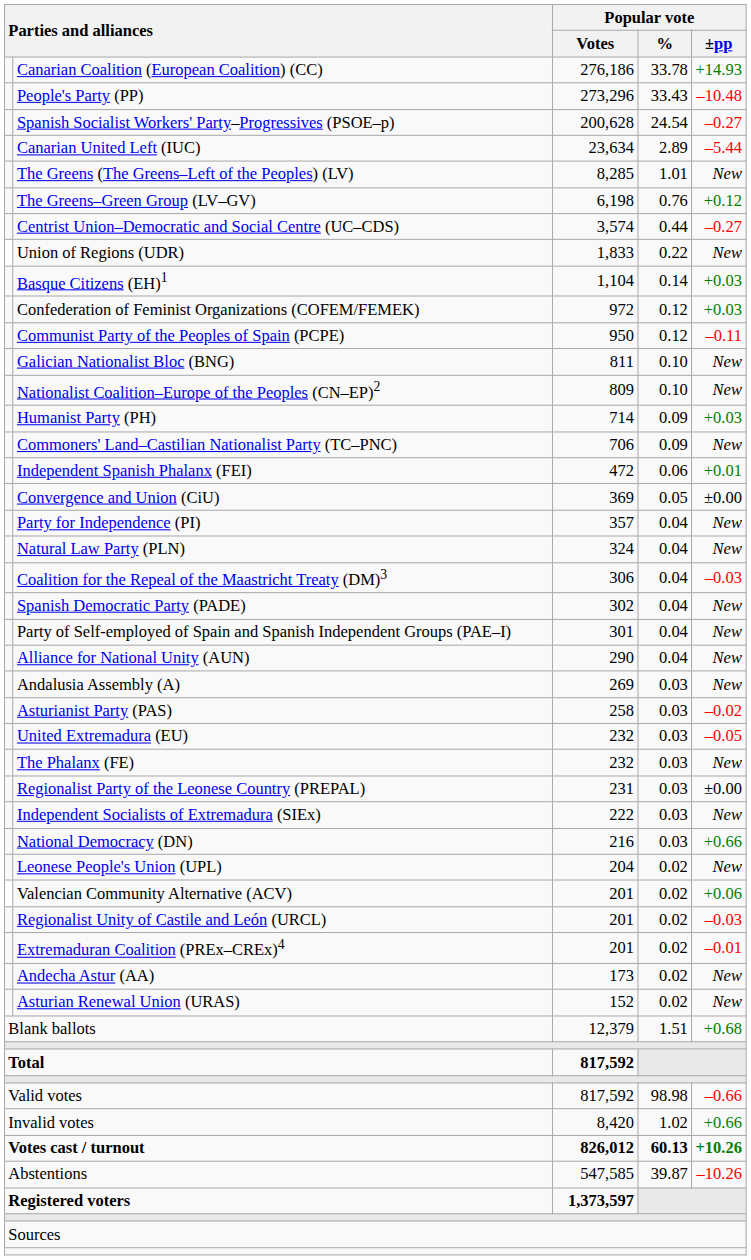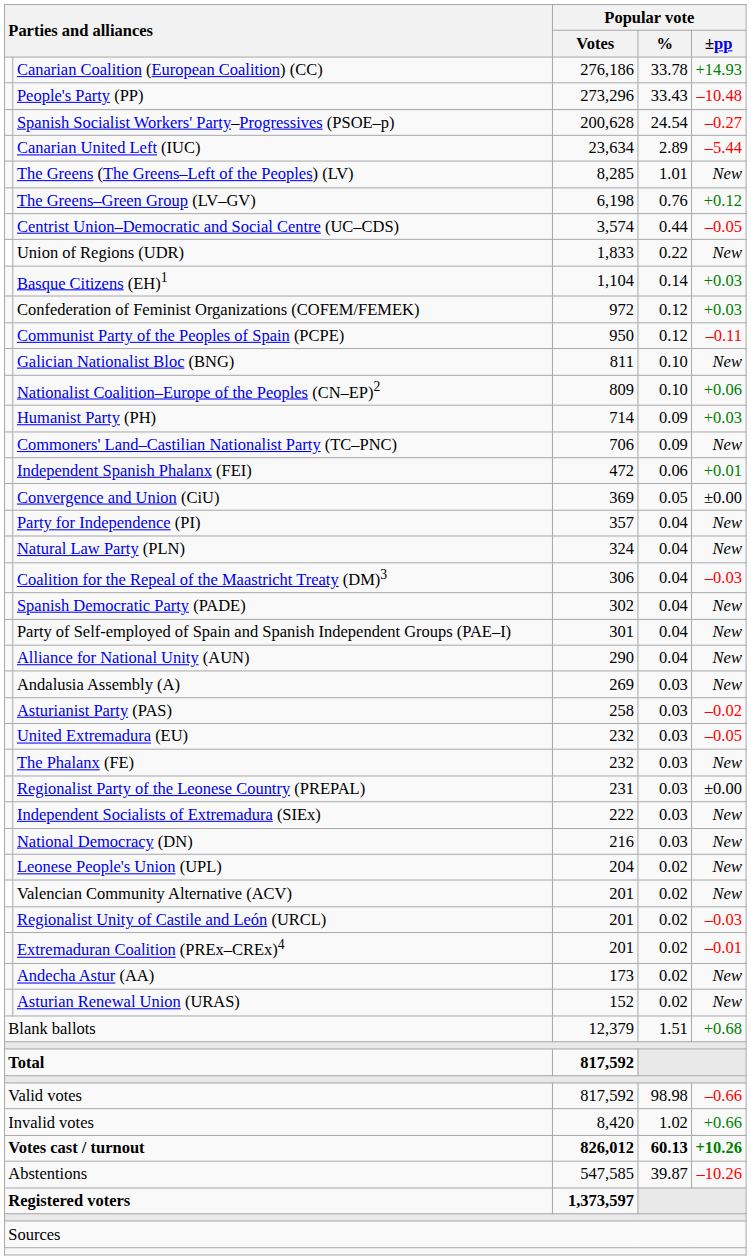Centrist Union–Democratic and Social Centre (UC–CDS) | Popular vote / ±pp: –0.27 -> –0.05
Nationalist Coalition–Europe of the Peoples (CN–EP)2 | Popular vote / ±pp: New -> +0.06
National Democracy (DN) | Popular vote / ±pp: +0.66 -> New
Valencian Community Alternative (ACV) | Popular vote / ±pp: +0.06 -> New
